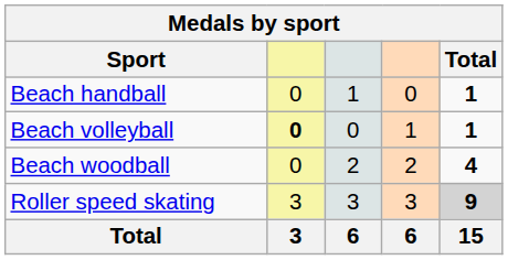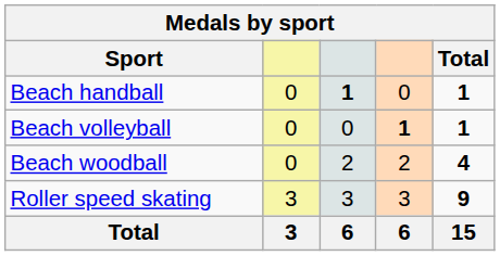Beach handball | column 3: normal -> bold
Beach volleyball | column 2: bold -> normal
Beach volleyball | column 4: normal -> bold
Roller speed skating | Total: lightgrey background -> no background
